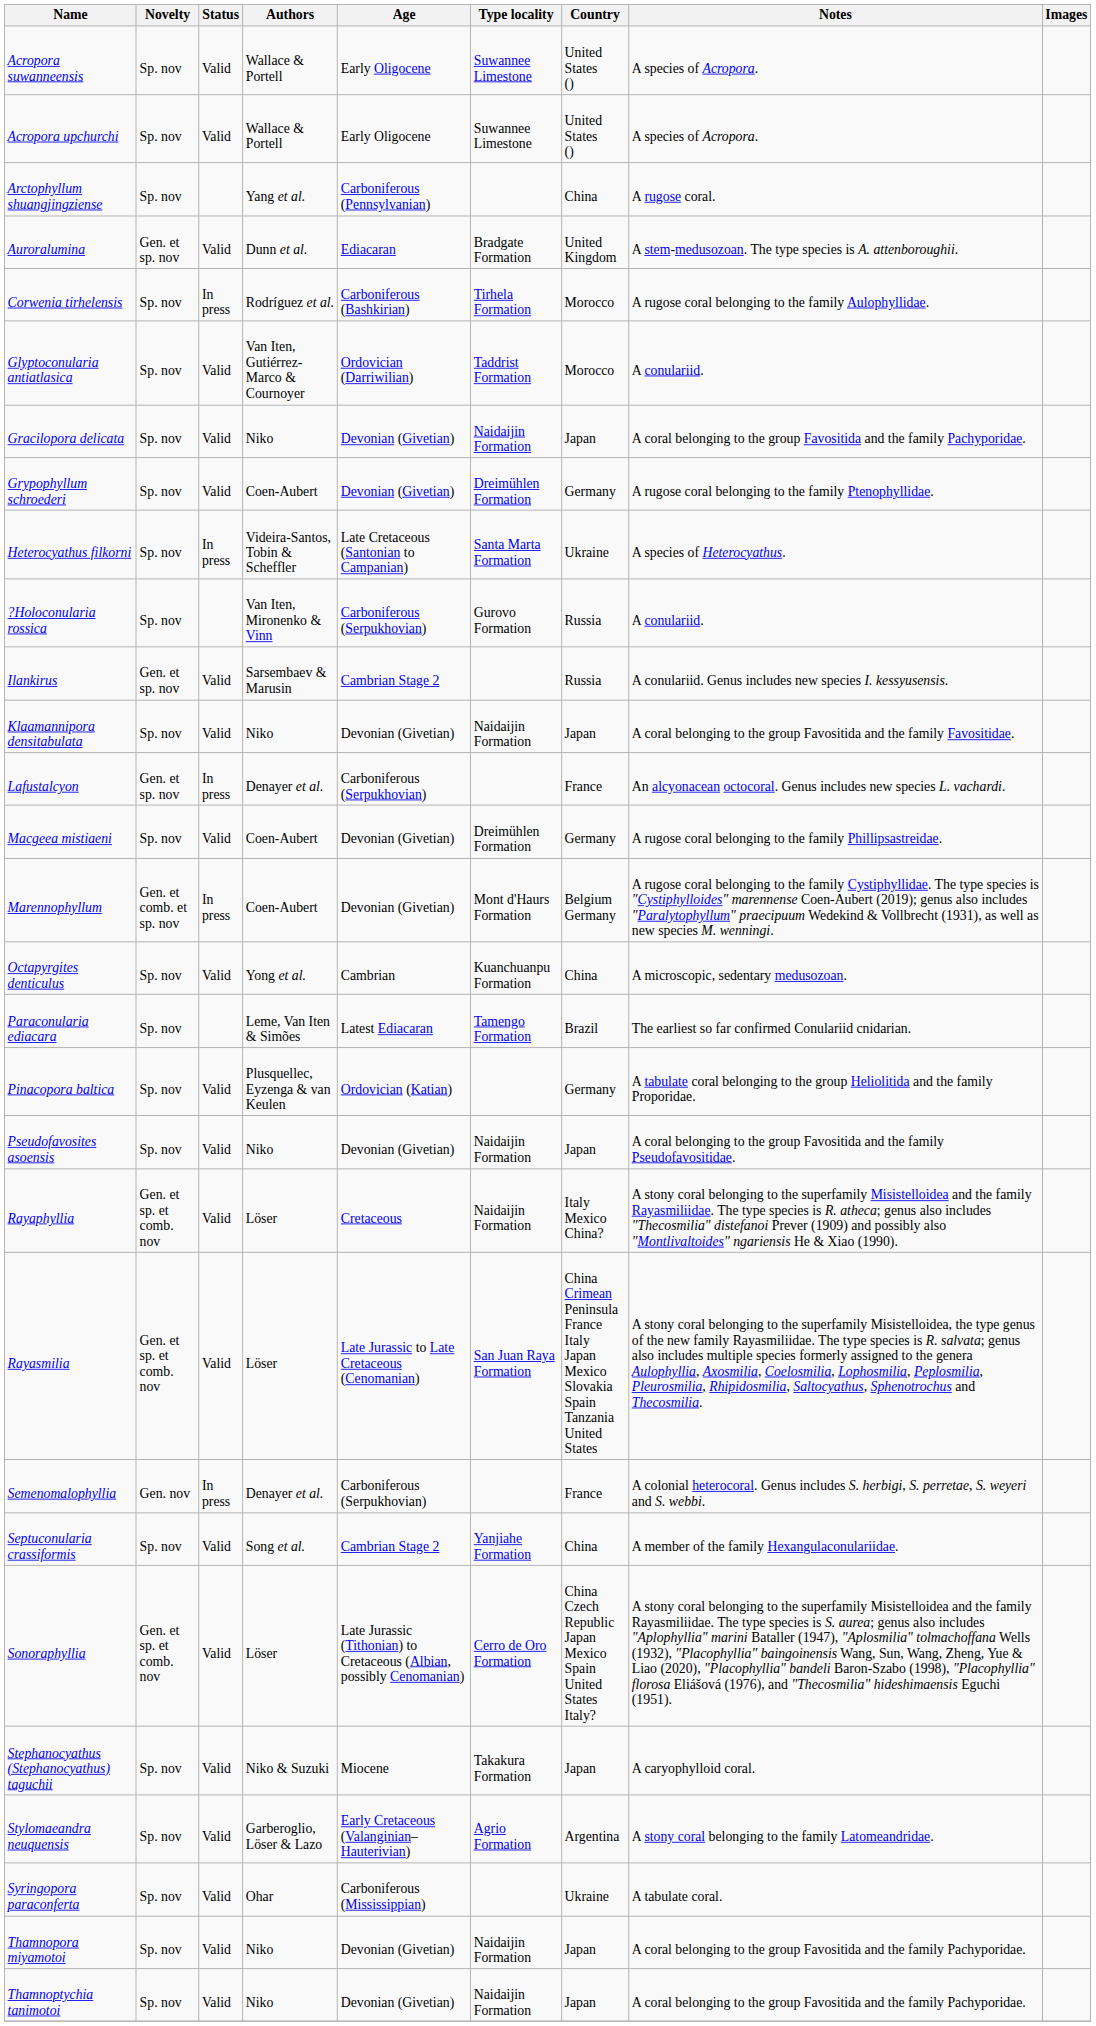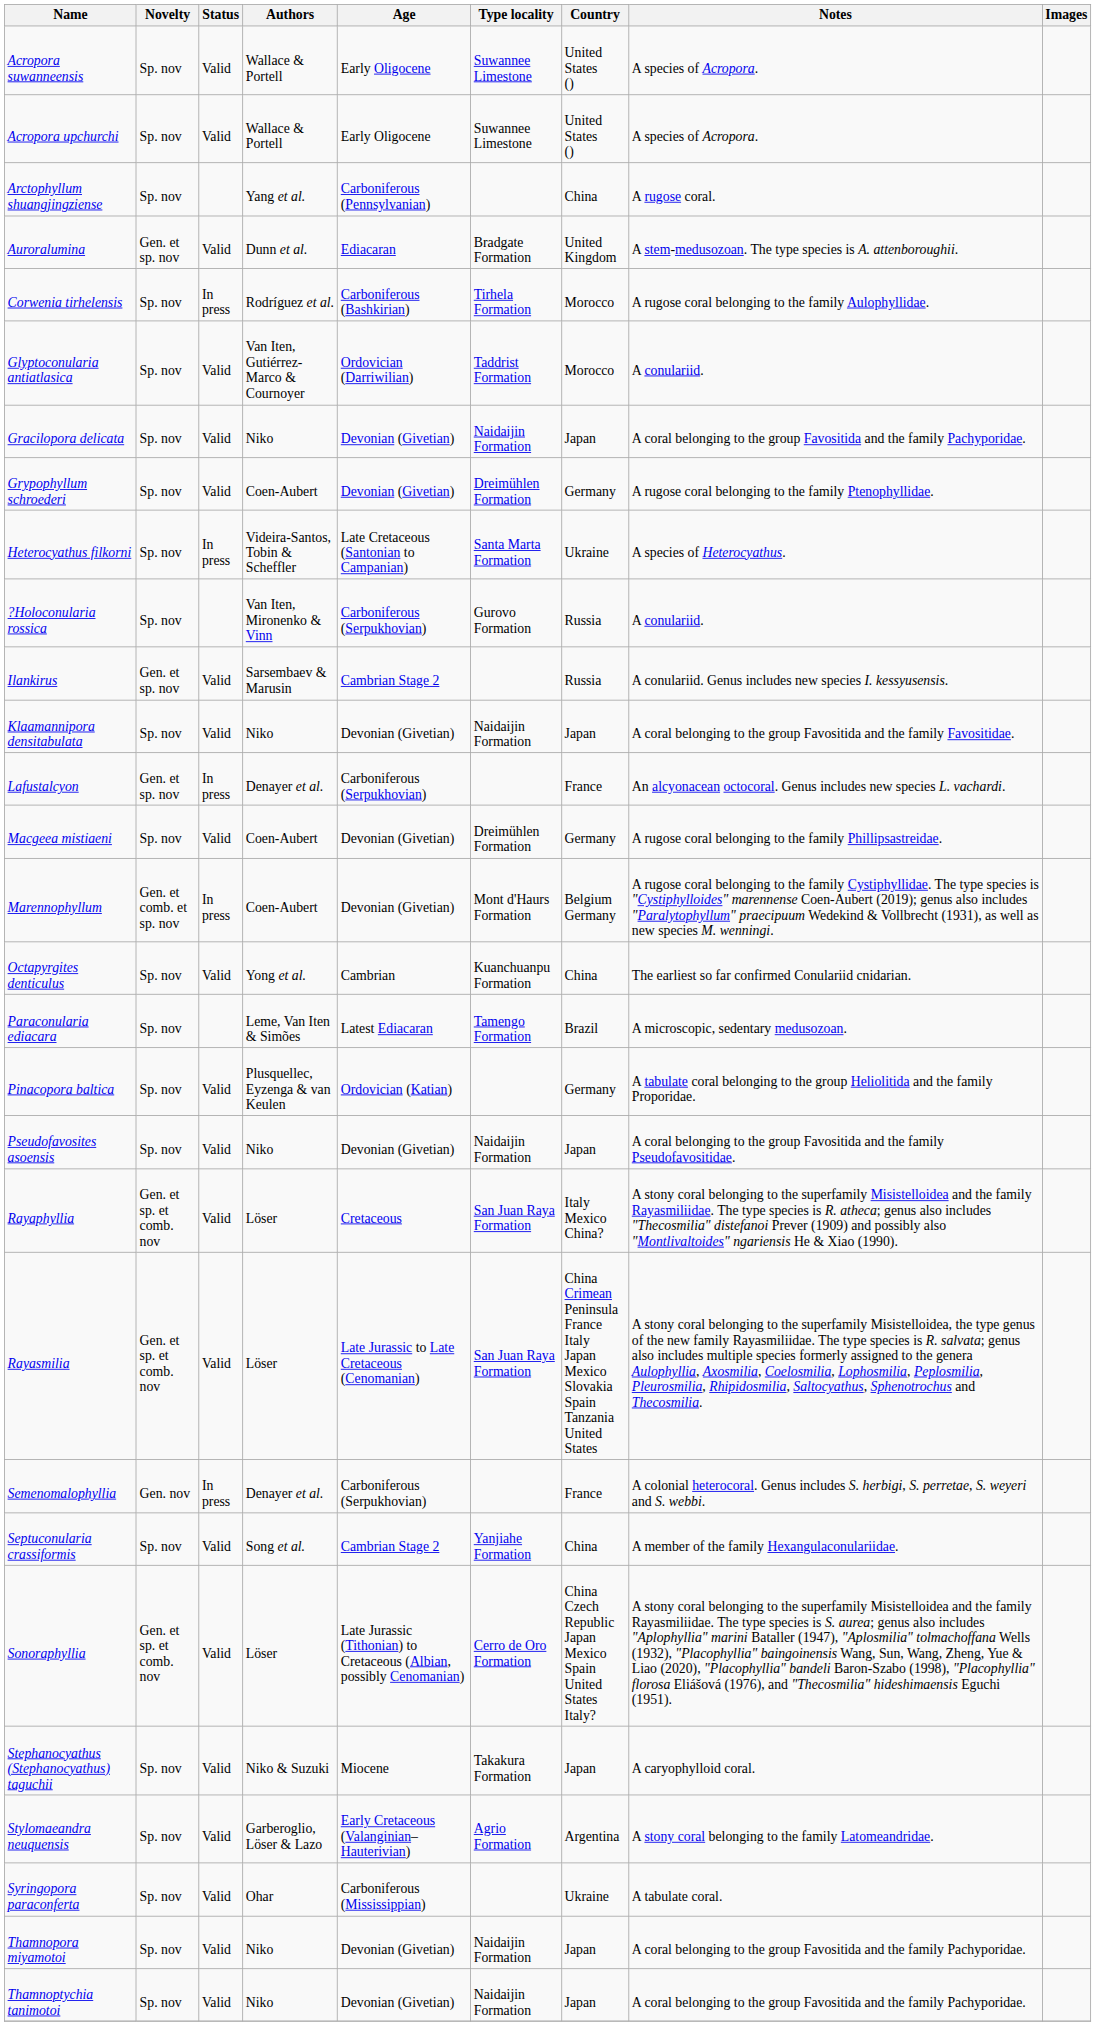Octapyrgites denticulus | Notes: A microscopic, sedentary medusozoan. -> The earliest so far confirmed Conulariid cnidarian.
Paraconularia ediacara | Notes: The earliest so far confirmed Conulariid cnidarian. -> A microscopic, sedentary medusozoan.
Rayaphyllia | Type locality: Naidaijin Formation -> San Juan Raya Formation
